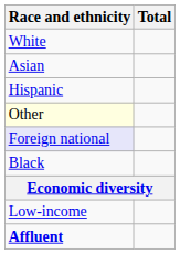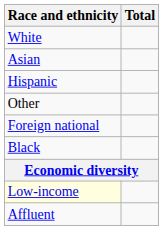Other | Race and ethnicity: lightyellow background -> no background
Foreign national | Race and ethnicity: lavender background -> no background
Low-income | Race and ethnicity: no background -> lightyellow background
Affluent | Race and ethnicity: bold -> normal
